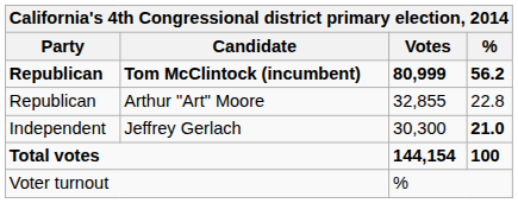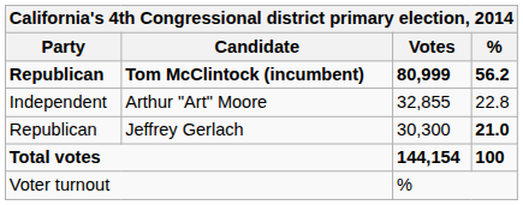Arthur "Art" Moore | Party: Republican -> Independent
Jeffrey Gerlach | Party: Independent -> Republican
